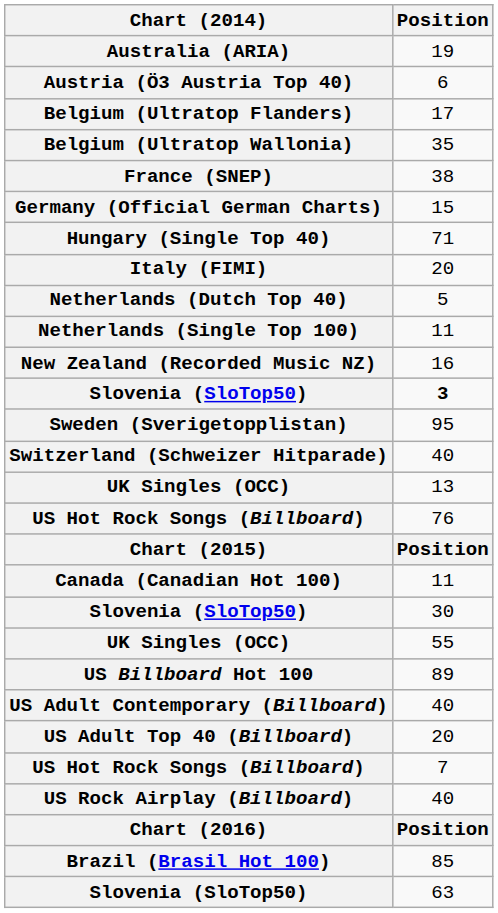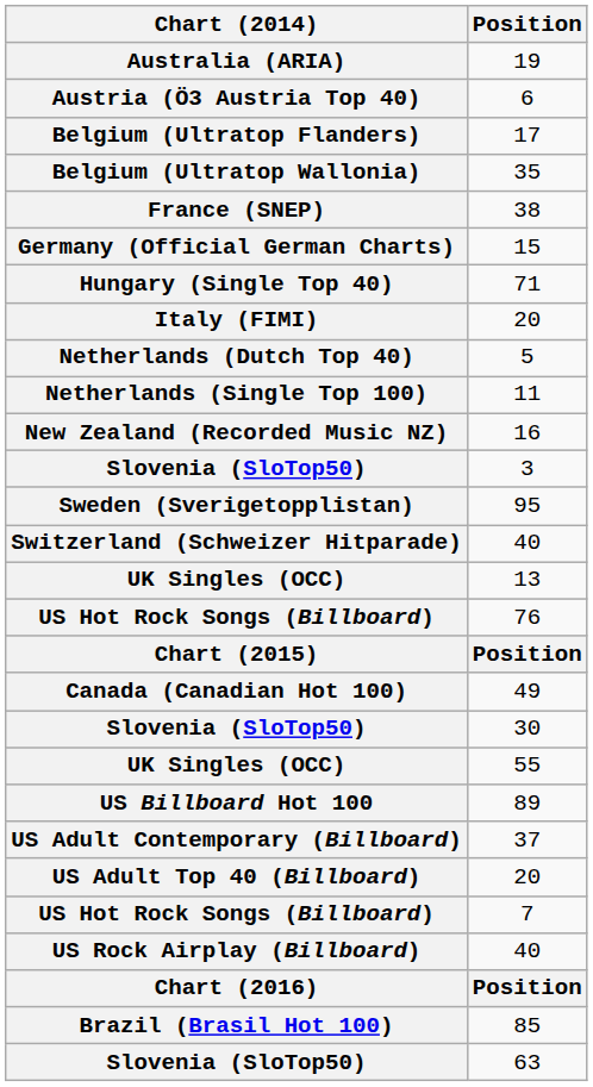row 13 | Position: bold -> normal
row 19 | Position: 11 -> 49
row 23 | Position: 40 -> 37
